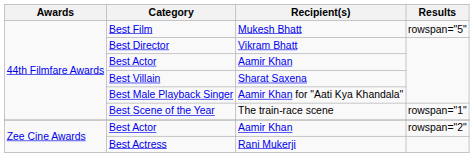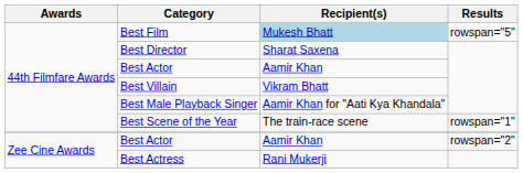Best Film | Recipient(s): no background -> lightblue background
Best Director | Recipient(s): Vikram Bhatt -> Sharat Saxena
Best Villain | Recipient(s): Sharat Saxena -> Vikram Bhatt
